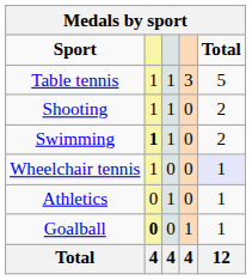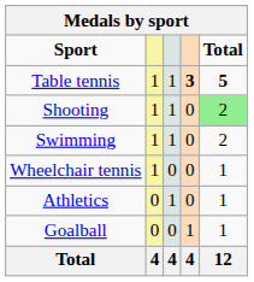Table tennis | column 4: normal -> bold
Table tennis | Total: normal -> bold
Shooting | Total: no background -> lightgreen background
Swimming | column 2: bold -> normal
Wheelchair tennis | Total: lavender background -> no background
Goalball | column 2: bold -> normal
